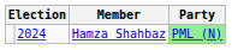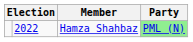Hamza Shahbaz | column 2: 2024 -> 2022
